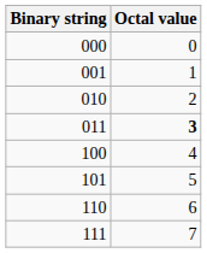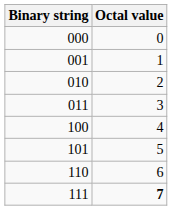011 | Octal value: bold -> normal
111 | Octal value: normal -> bold
